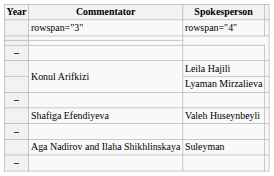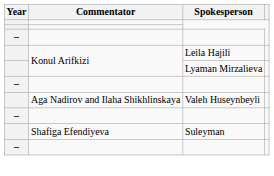- row: rowspan="3" | rowspan="4"
Valeh Huseynbeyli | Commentator: Shafiga Efendiyeva -> Aga Nadirov and Ilaha Shikhlinskaya
Suleyman | Commentator: Aga Nadirov and Ilaha Shikhlinskaya -> Shafiga Efendiyeva
